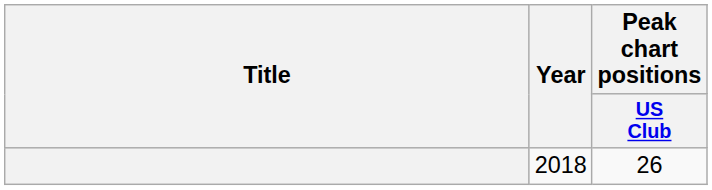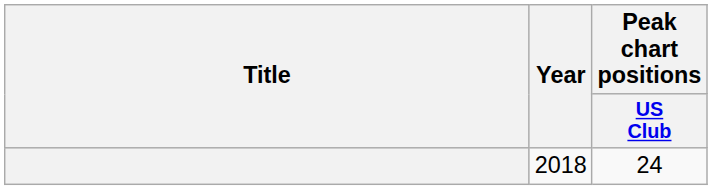row 3 | Peak chart positions / US Club: 26 -> 24
